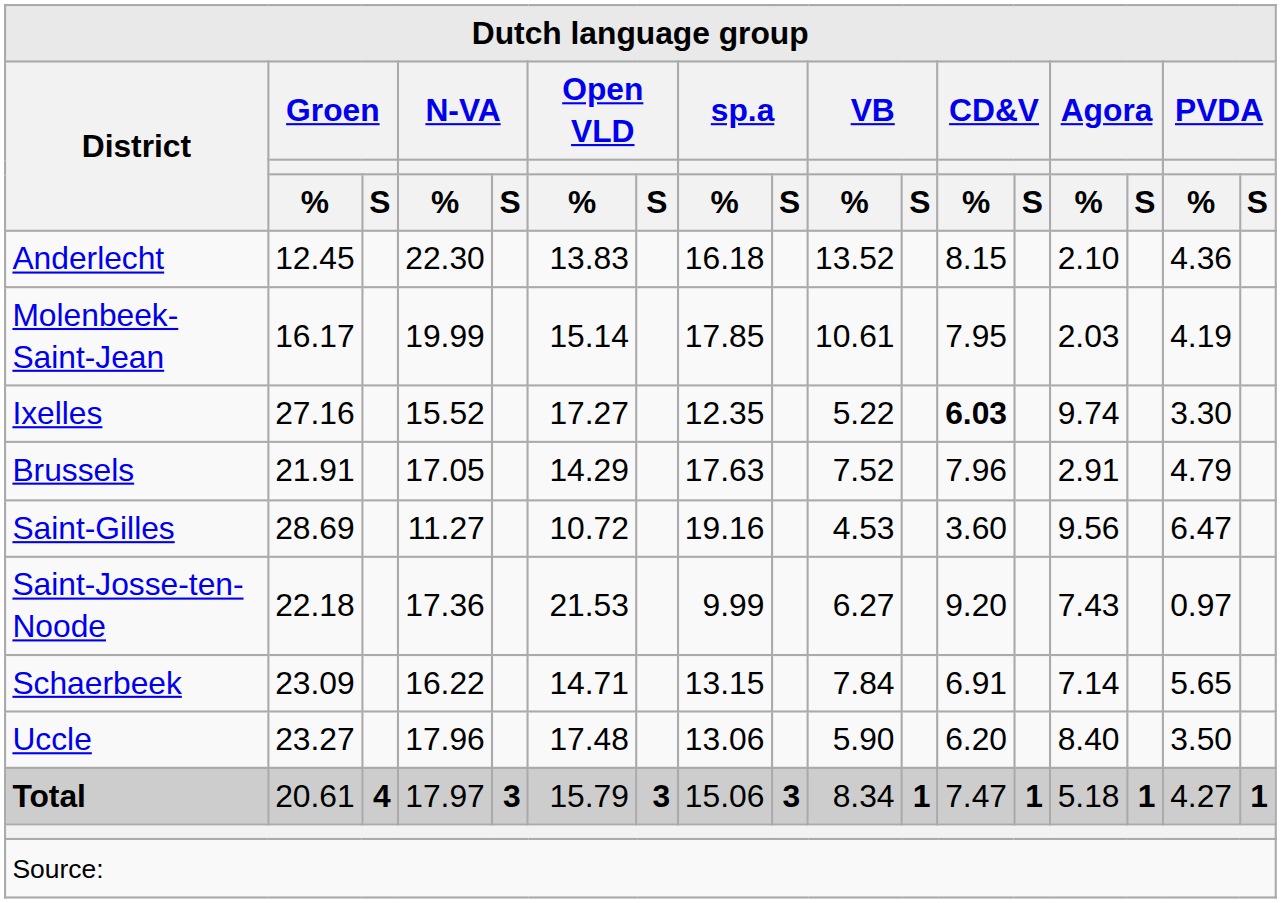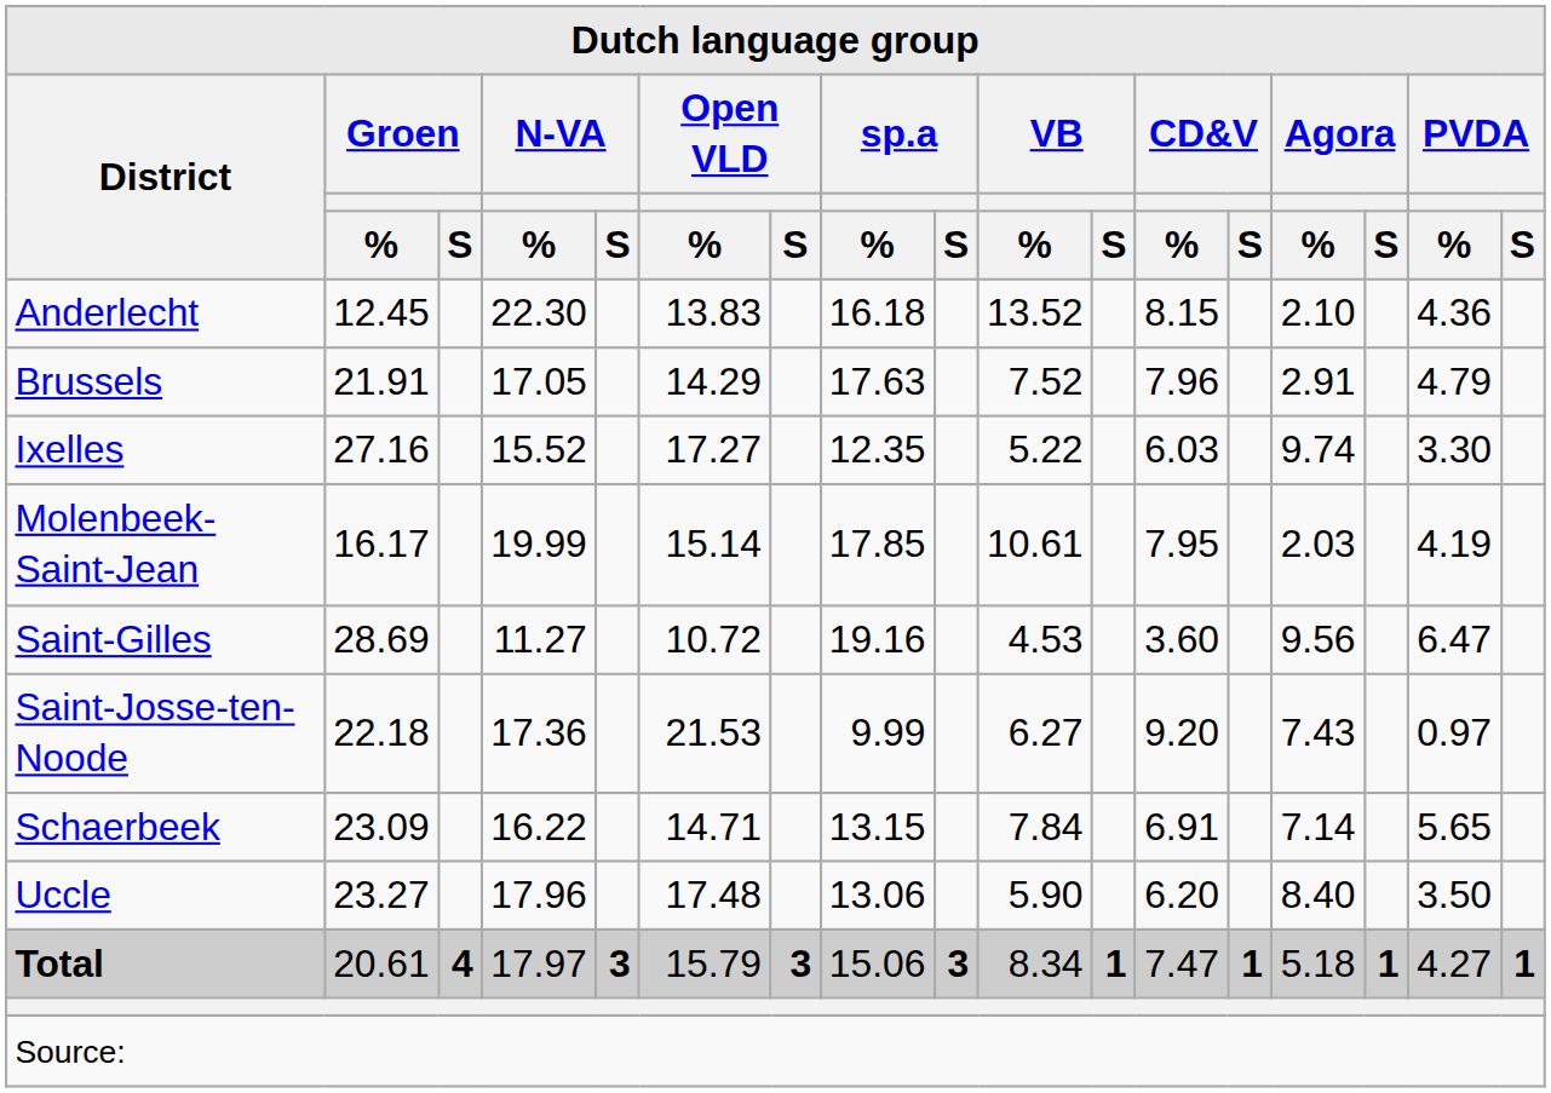rows swapped: Brussels <-> Molenbeek-Saint-Jean
Ixelles | CD&V / %: bold -> normal
